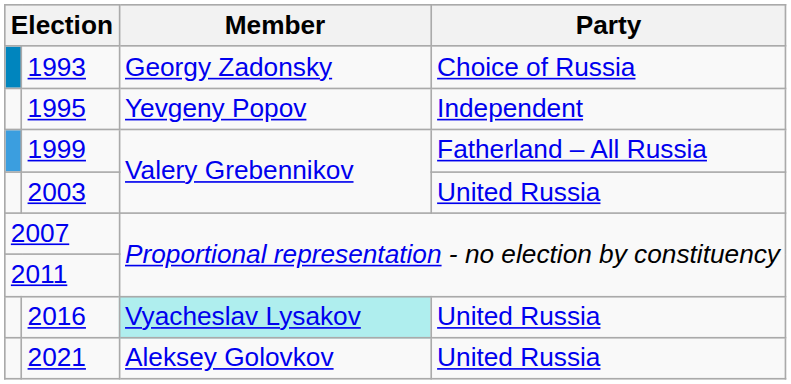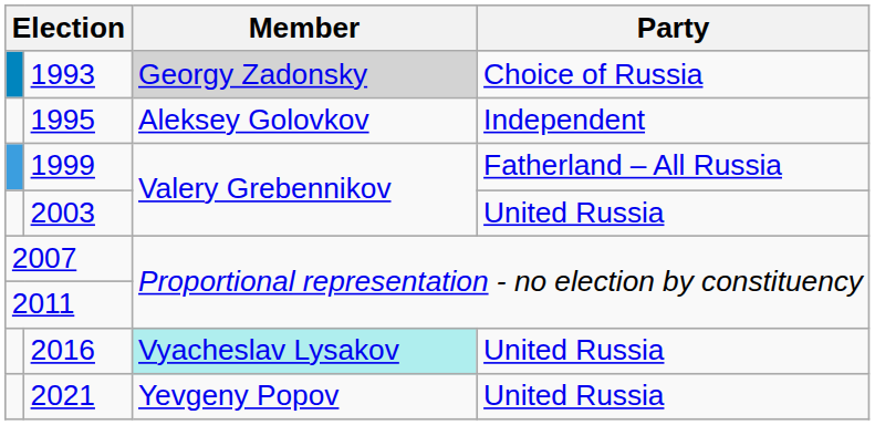1993 | Member: no background -> lightgrey background
1995 | Member: Yevgeny Popov -> Aleksey Golovkov
2021 | Member: Aleksey Golovkov -> Yevgeny Popov
